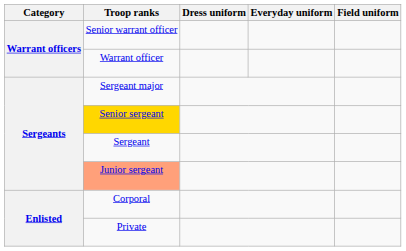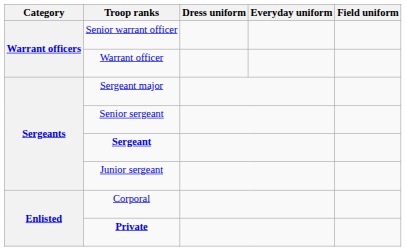Senior sergeant | Troop ranks: gold background -> no background
Sergeant | Troop ranks: normal -> bold
Junior sergeant | Troop ranks: lightsalmon background -> no background
Private | Troop ranks: normal -> bold
